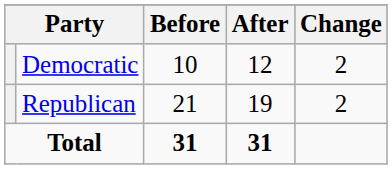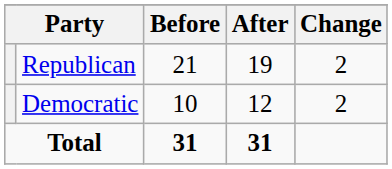rows swapped: Republican <-> Democratic
